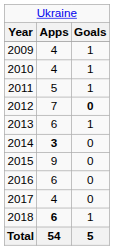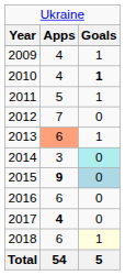2010 | column 3: normal -> bold
2012 | column 3: bold -> normal
2013 | column 2: no background -> lightsalmon background
2014 | column 2: bold -> normal
2014 | column 3: no background -> paleturquoise background
2015 | column 2: normal -> bold
2015 | column 3: no background -> lightblue background
2017 | column 2: normal -> bold
2018 | column 2: bold -> normal
2018 | column 3: no background -> lightyellow background
